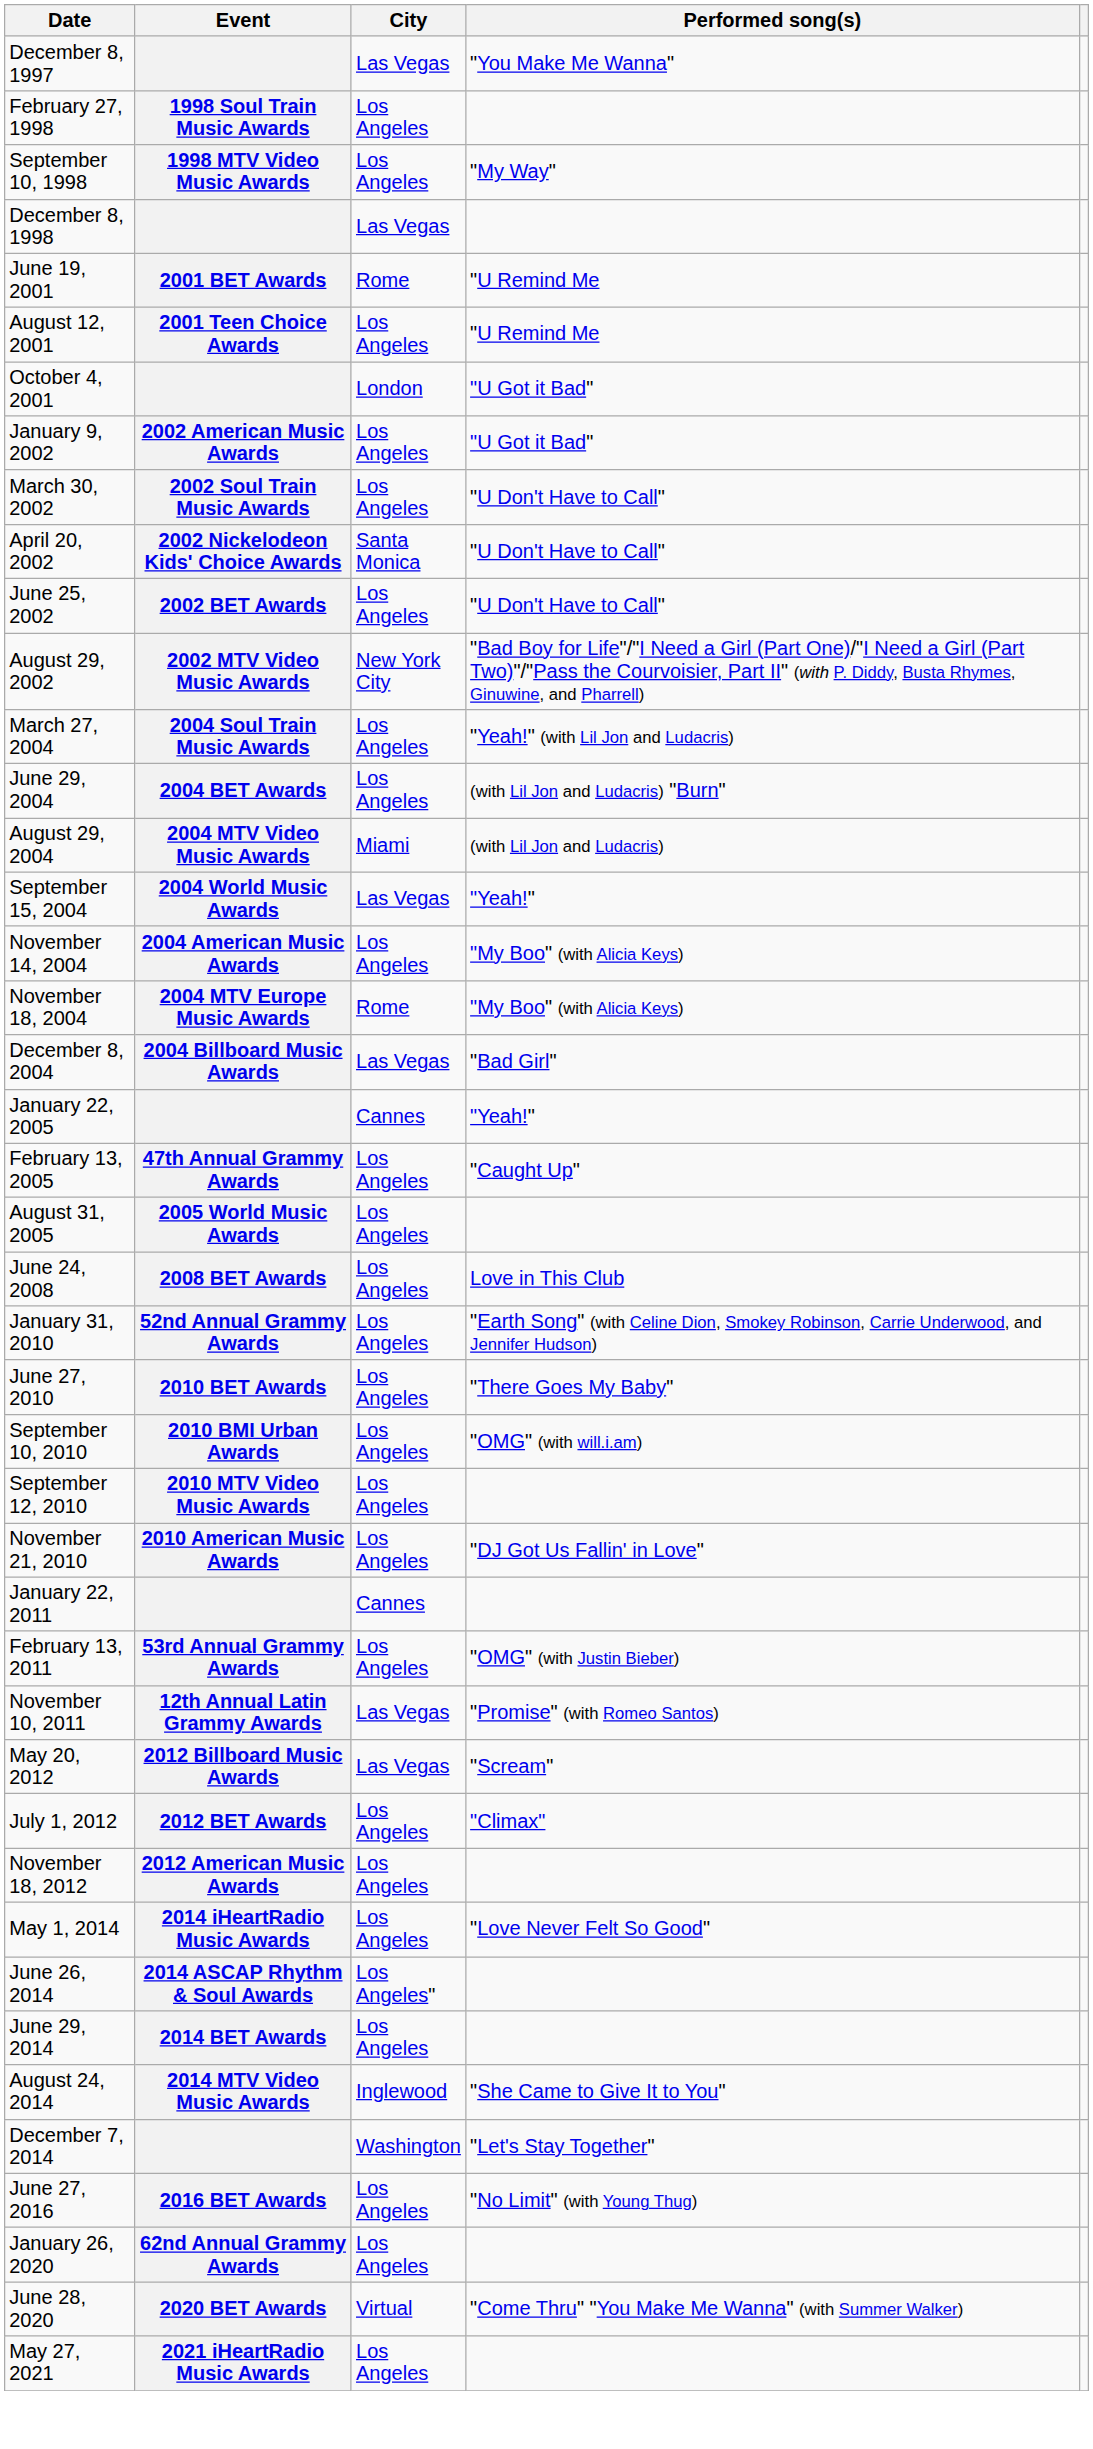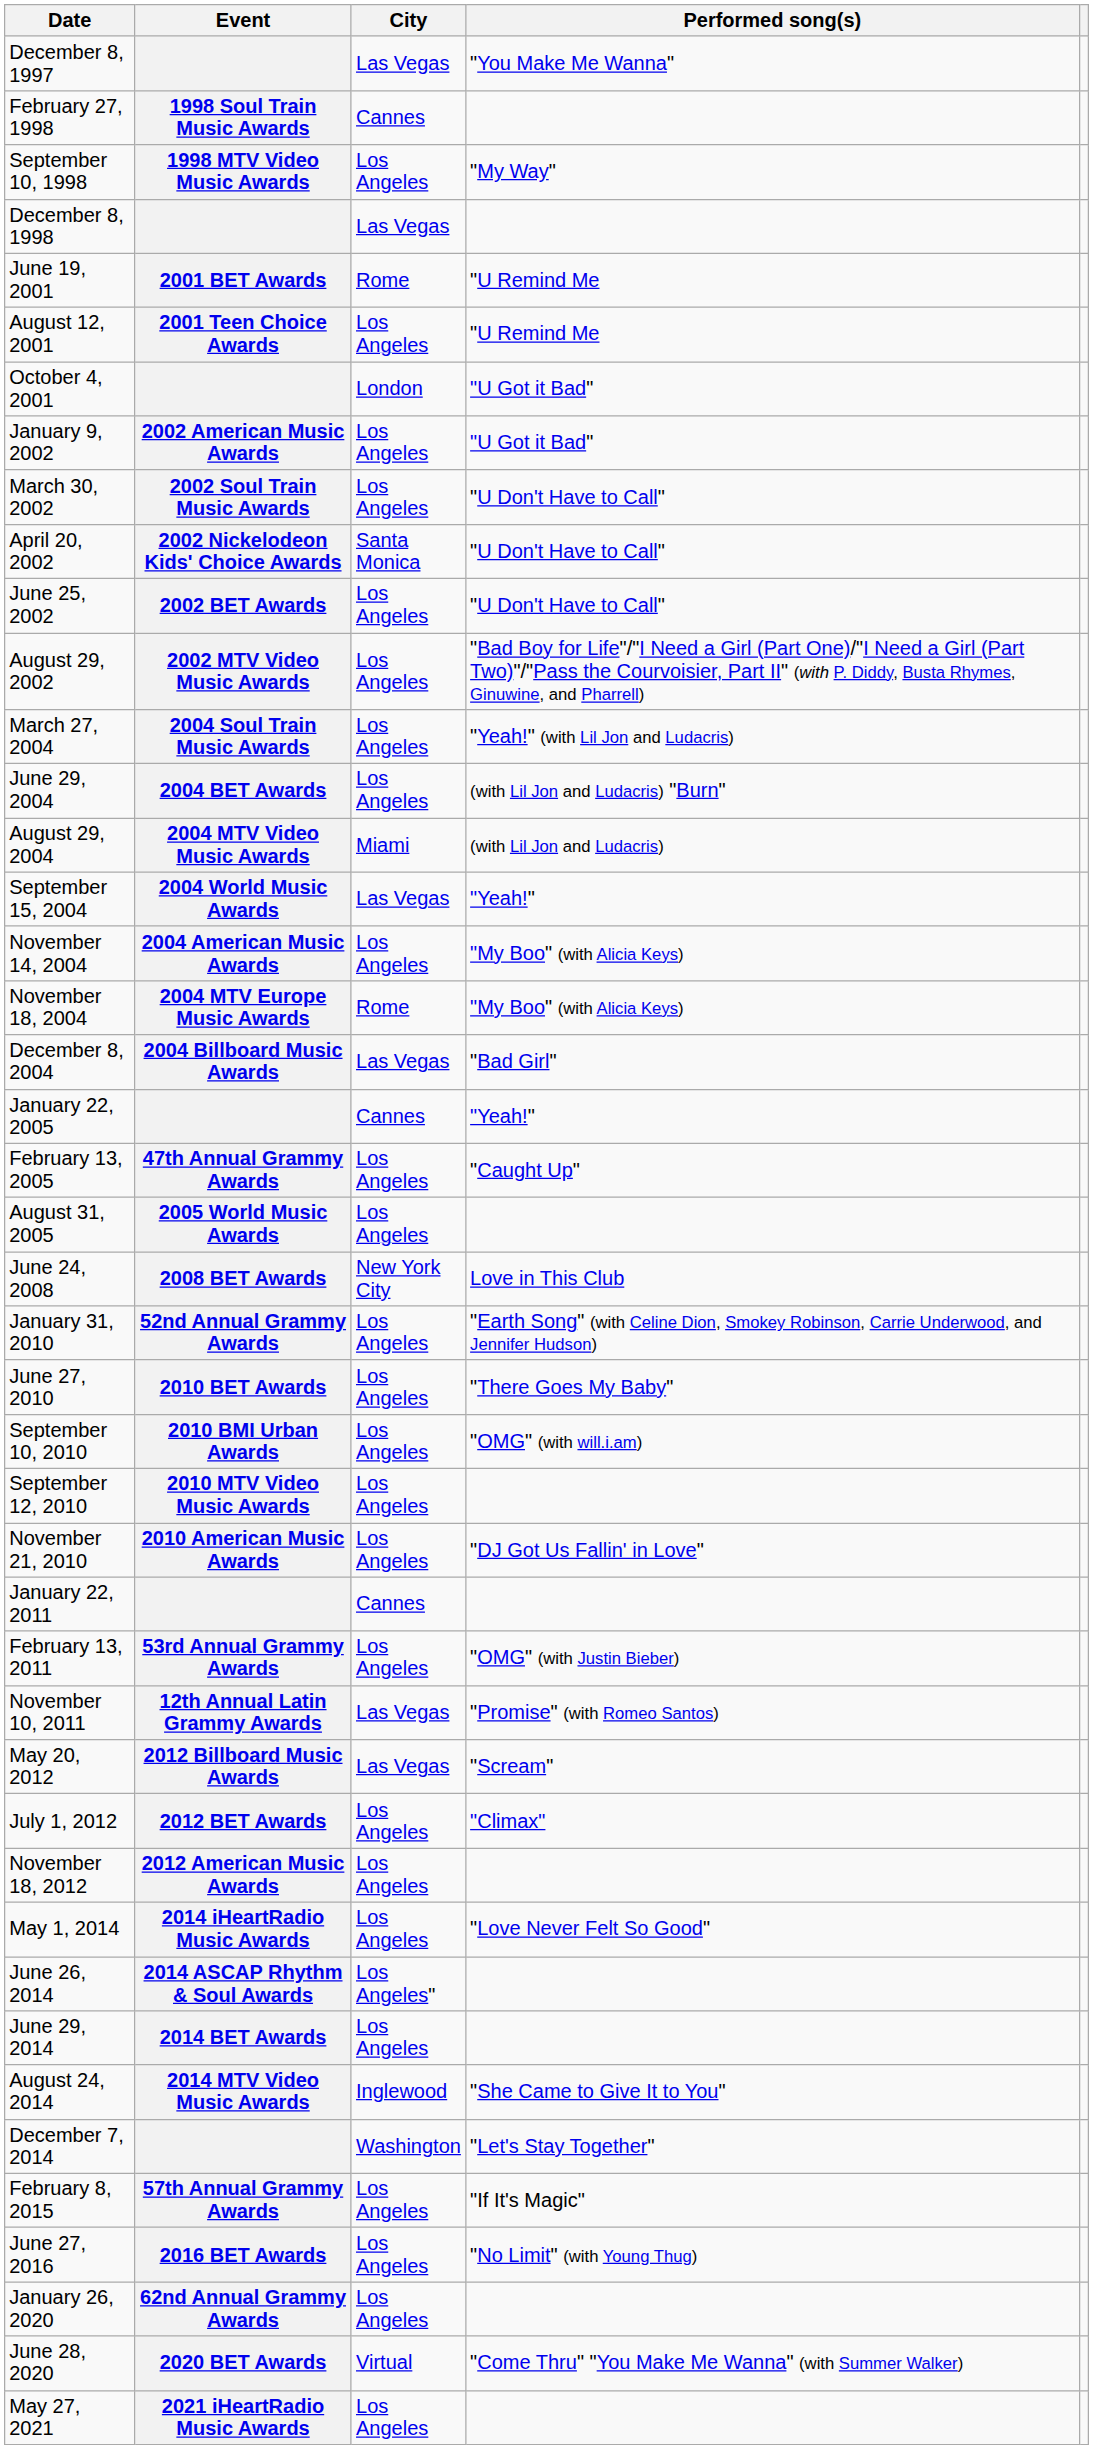February 27, 1998 | City: Los Angeles -> Cannes
August 29, 2002 | City: New York City -> Los Angeles
June 24, 2008 | City: Los Angeles -> New York City
+ row: February 8, 2015 | 57th Annual Grammy Awards | Los Angeles | "If It's Magic"
